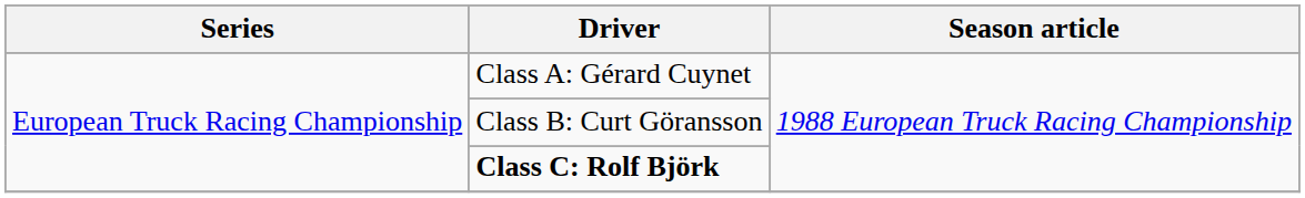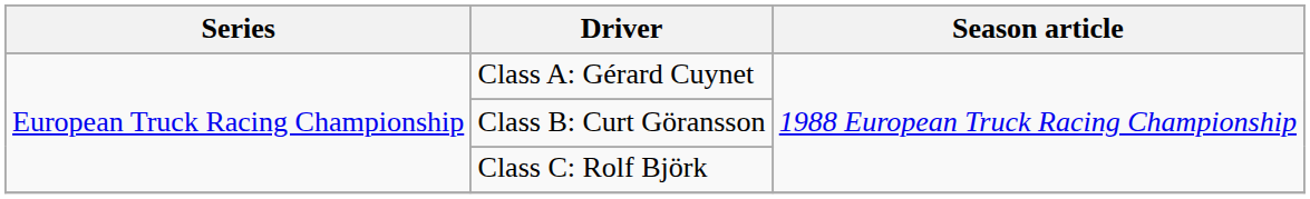Class C: Rolf Björk | Driver: bold -> normal
